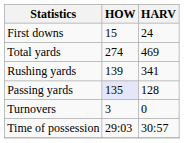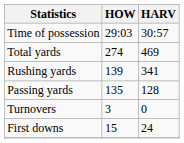rows swapped: First downs <-> Time of possession
Passing yards | HOW: lavender background -> no background
